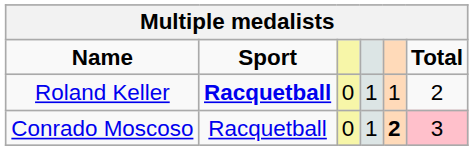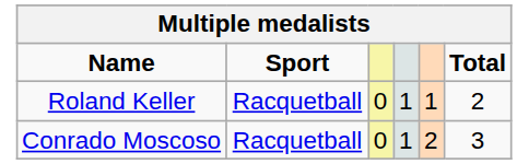Roland Keller | Sport: bold -> normal
Conrado Moscoso | column 5: bold -> normal
Conrado Moscoso | Total: pink background -> no background
